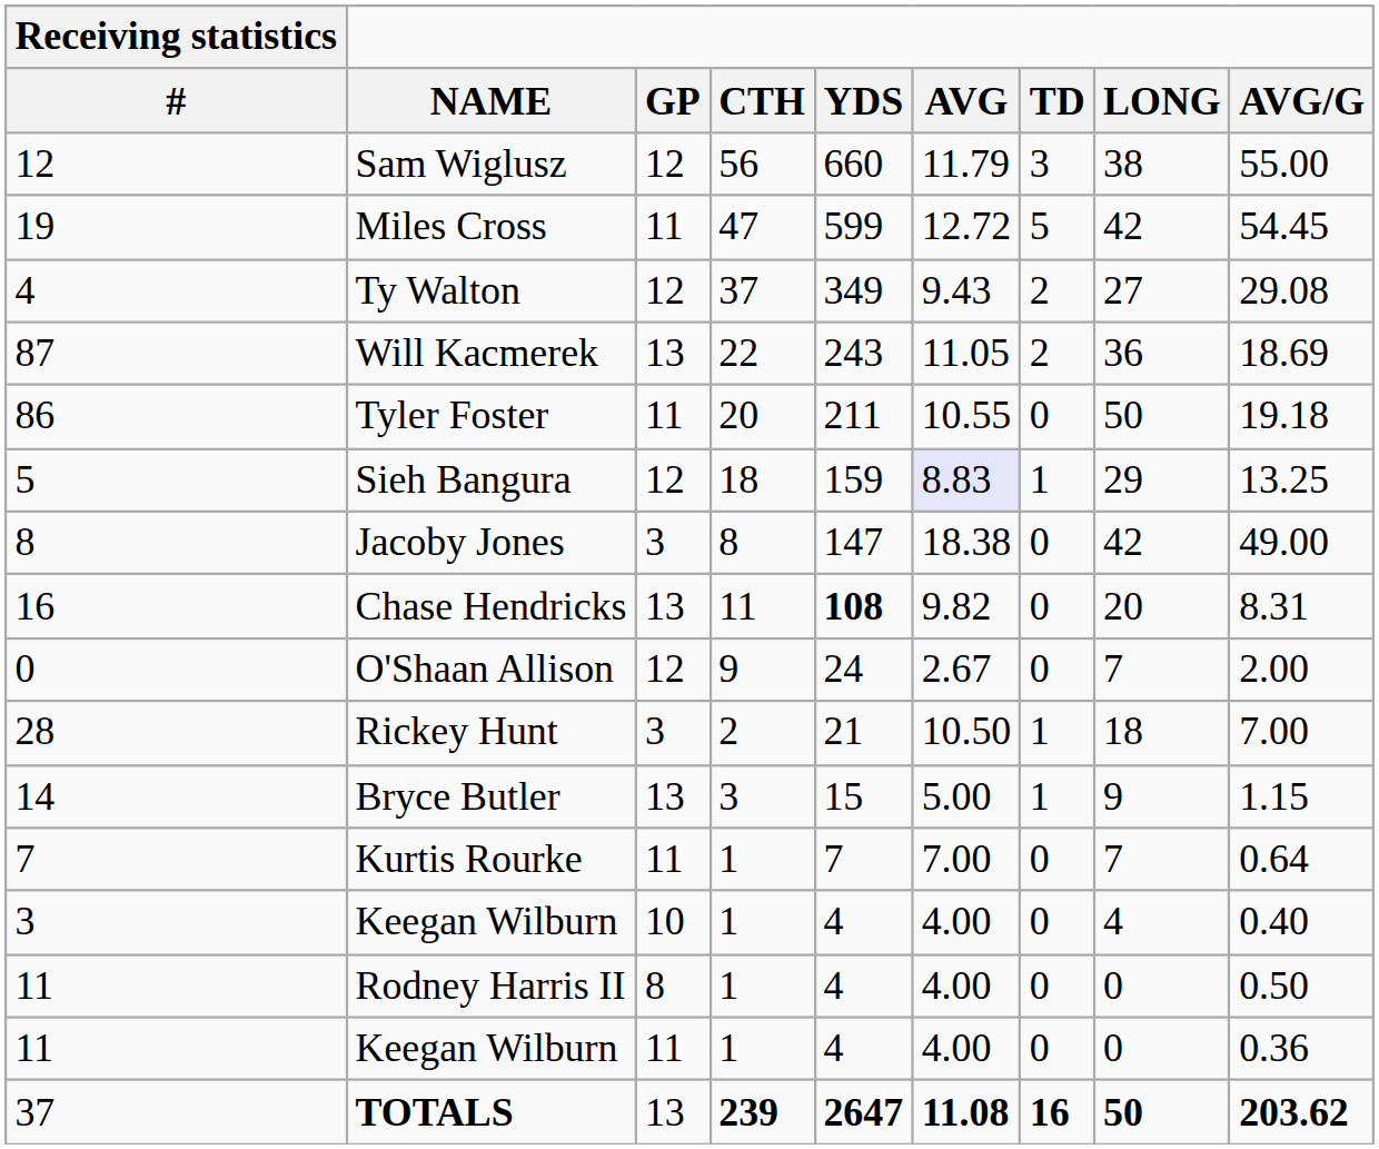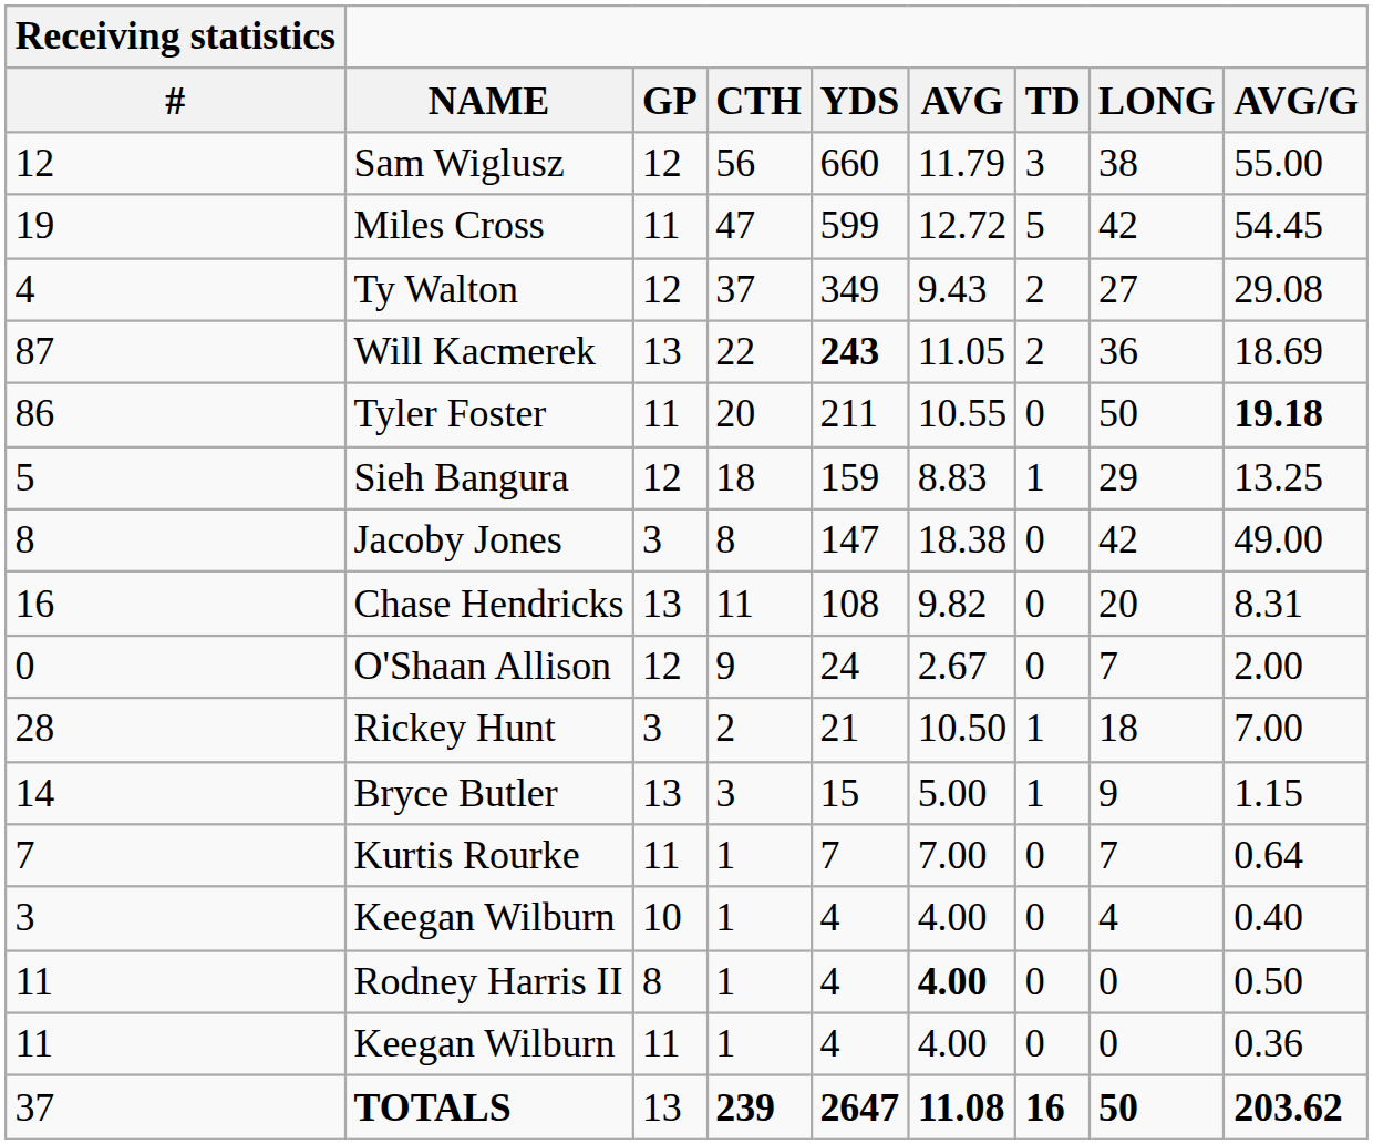Will Kacmerek | YDS: normal -> bold
Tyler Foster | AVG/G: normal -> bold
Sieh Bangura | AVG: lavender background -> no background
Chase Hendricks | YDS: bold -> normal
Rodney Harris II | AVG: normal -> bold
